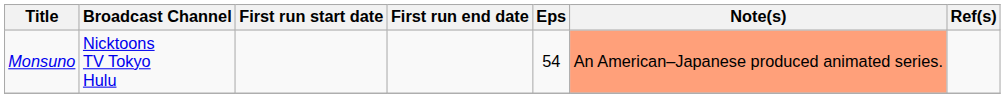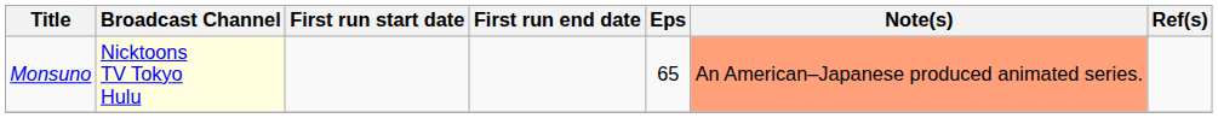Monsuno | Broadcast Channel: no background -> lightyellow background
Monsuno | Eps: 54 -> 65
